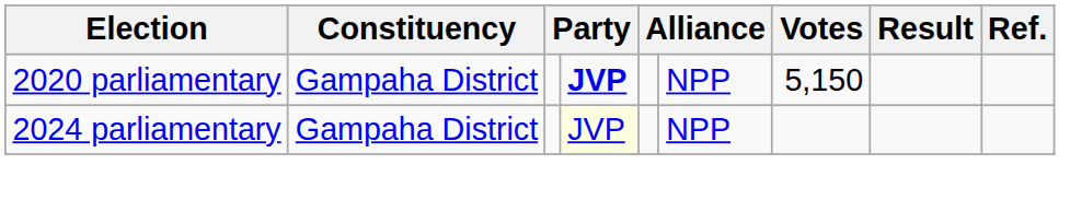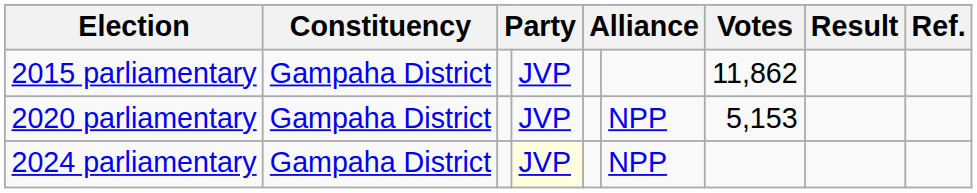+ row: 2015 parliamentary | Gampaha District | JVP | 11,862
2020 parliamentary | column 4: bold -> normal
2020 parliamentary | Votes: 5,150 -> 5,153
